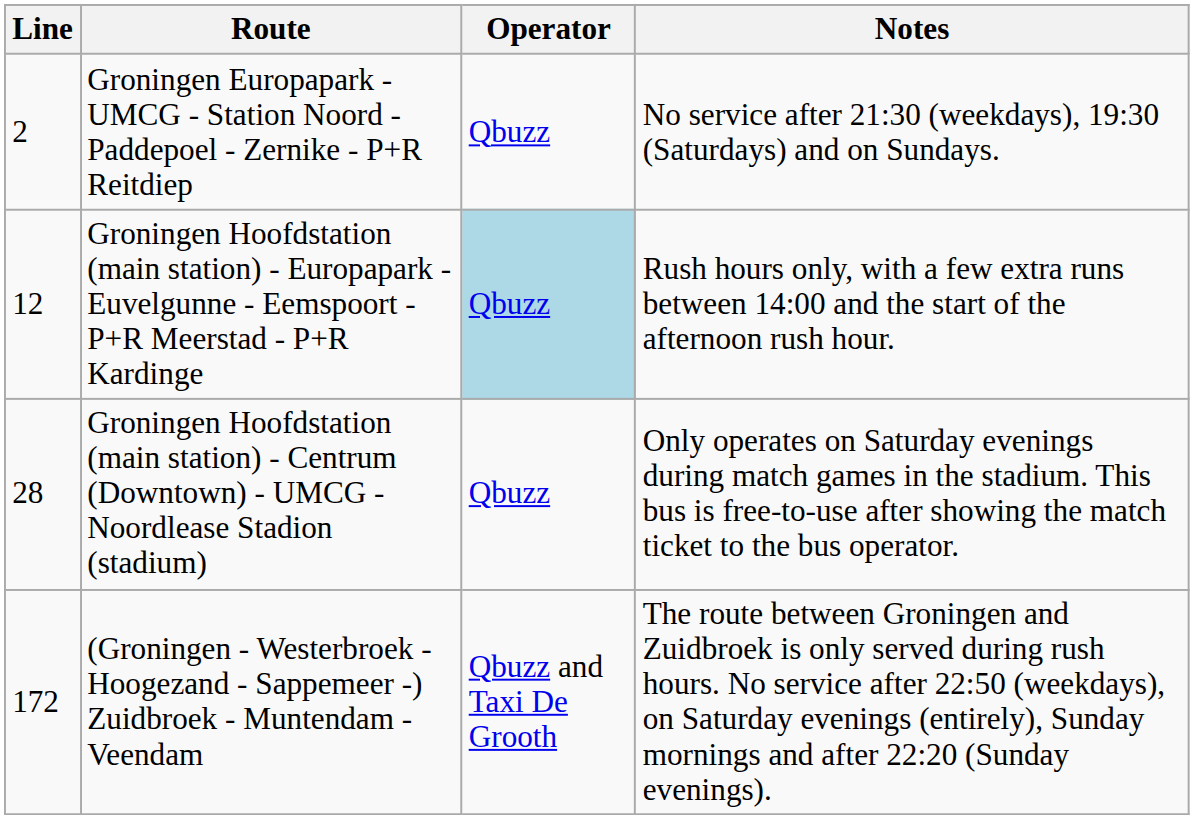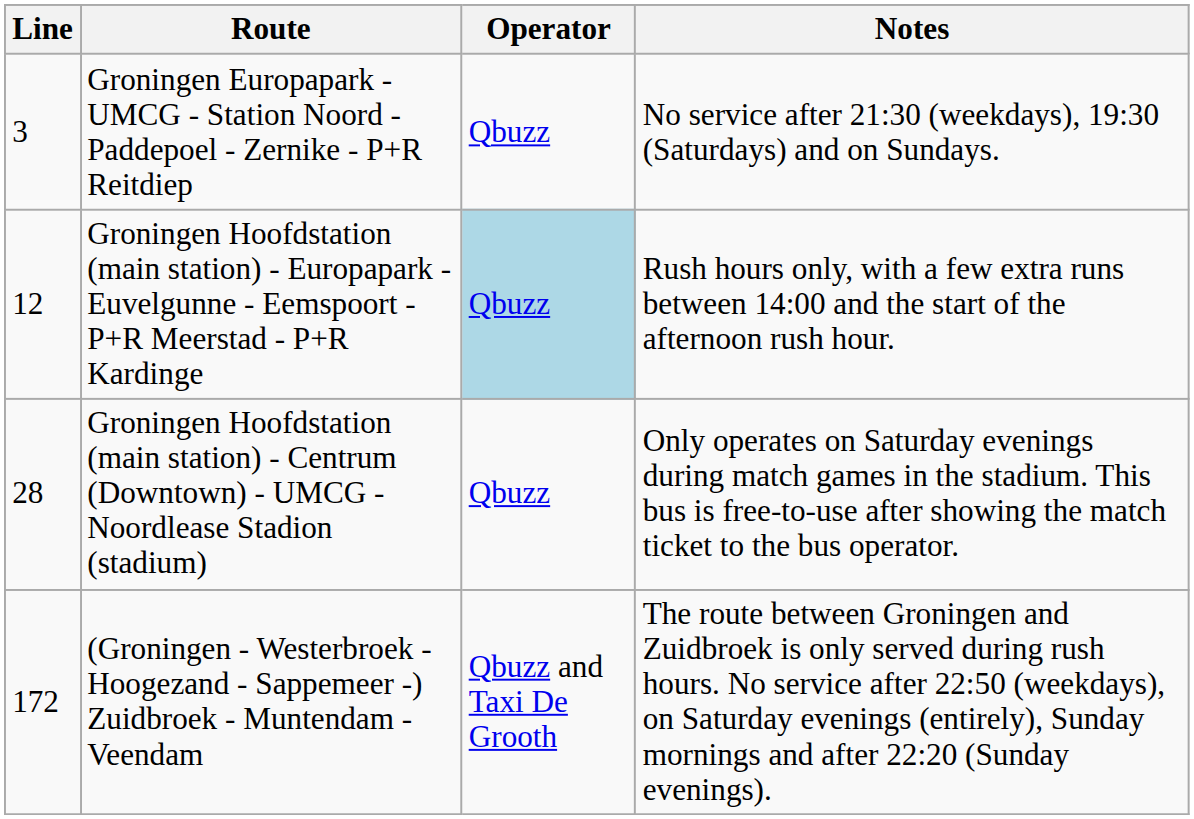row 2 | Line: 2 -> 3
